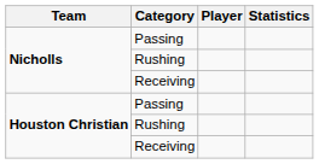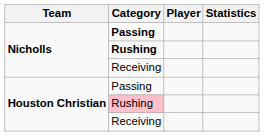Nicholls / Passing | Category: normal -> bold
Nicholls / Rushing | Category: normal -> bold
Houston Christian / Rushing | Category: no background -> pink background
